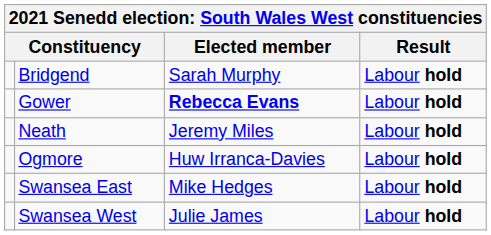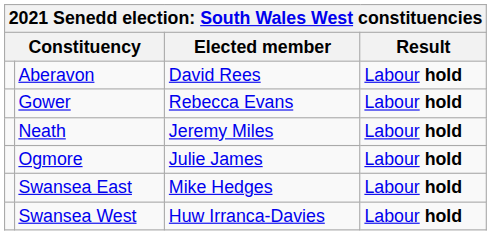+ row: Aberavon | David Rees | Labour hold
- row: Bridgend | Sarah Murphy | Labour hold
Gower | Elected member: bold -> normal
Ogmore | Elected member: Huw Irranca-Davies -> Julie James
Swansea West | Elected member: Julie James -> Huw Irranca-Davies
